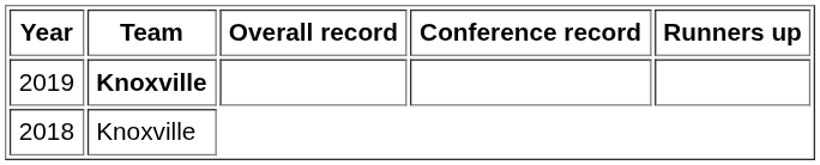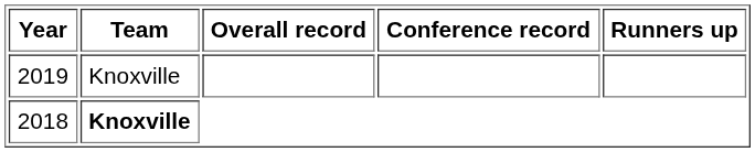2019 | Team: bold -> normal
2018 | Team: normal -> bold
